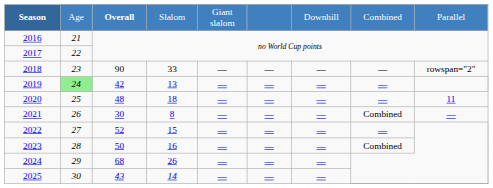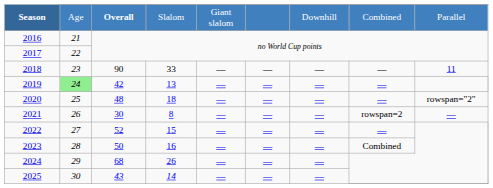2018 | column 9: rowspan="2" -> 11
2020 | column 9: 11 -> rowspan="2"
2021 | column 8: Combined -> rowspan=2
